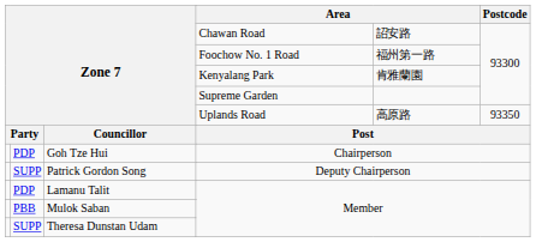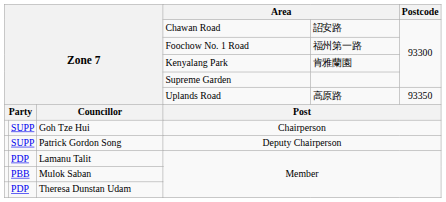Goh Tze Hui | column 2: PDP -> SUPP
Theresa Dunstan Udam | column 2: SUPP -> PDP
